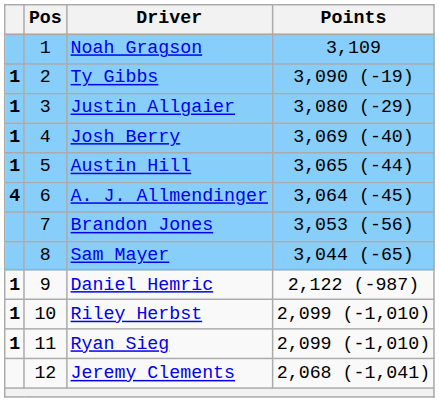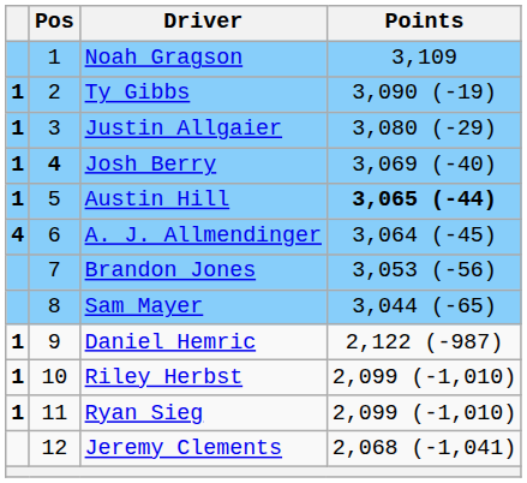Josh Berry | Pos: normal -> bold
Austin Hill | Points: normal -> bold
